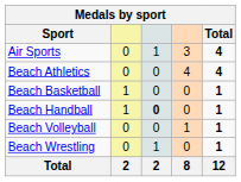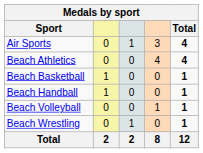Beach Handball | column 3: bold -> normal
